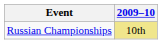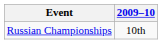Russian Championships | 2009–10: khaki background -> no background
